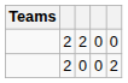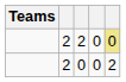row 2 | column 5: no background -> khaki background
